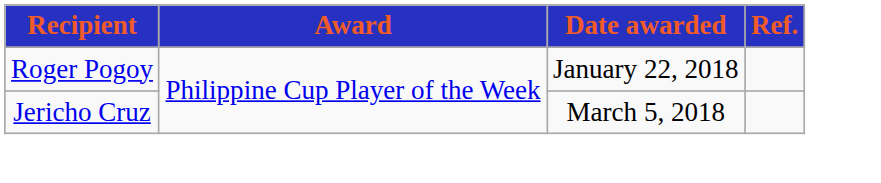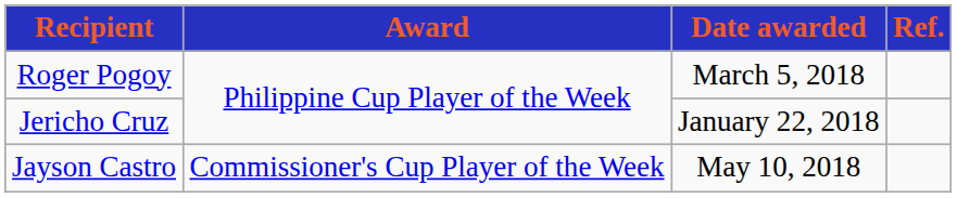Roger Pogoy | Date awarded: January 22, 2018 -> March 5, 2018
Jericho Cruz | Date awarded: March 5, 2018 -> January 22, 2018
+ row: Jayson Castro | Commissioner's Cup Player of the Week | May 10, 2018
